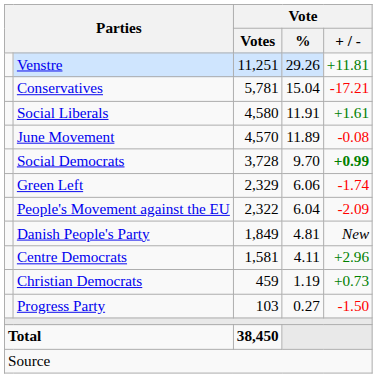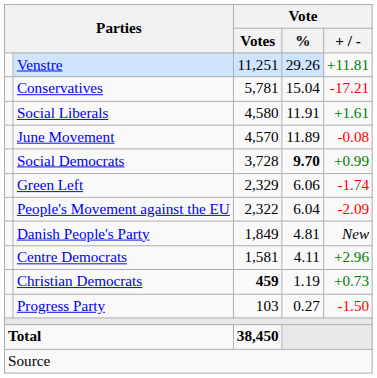Social Democrats | Vote / %: normal -> bold
Social Democrats | Vote / + / -: bold -> normal
Christian Democrats | Vote / Votes: normal -> bold
